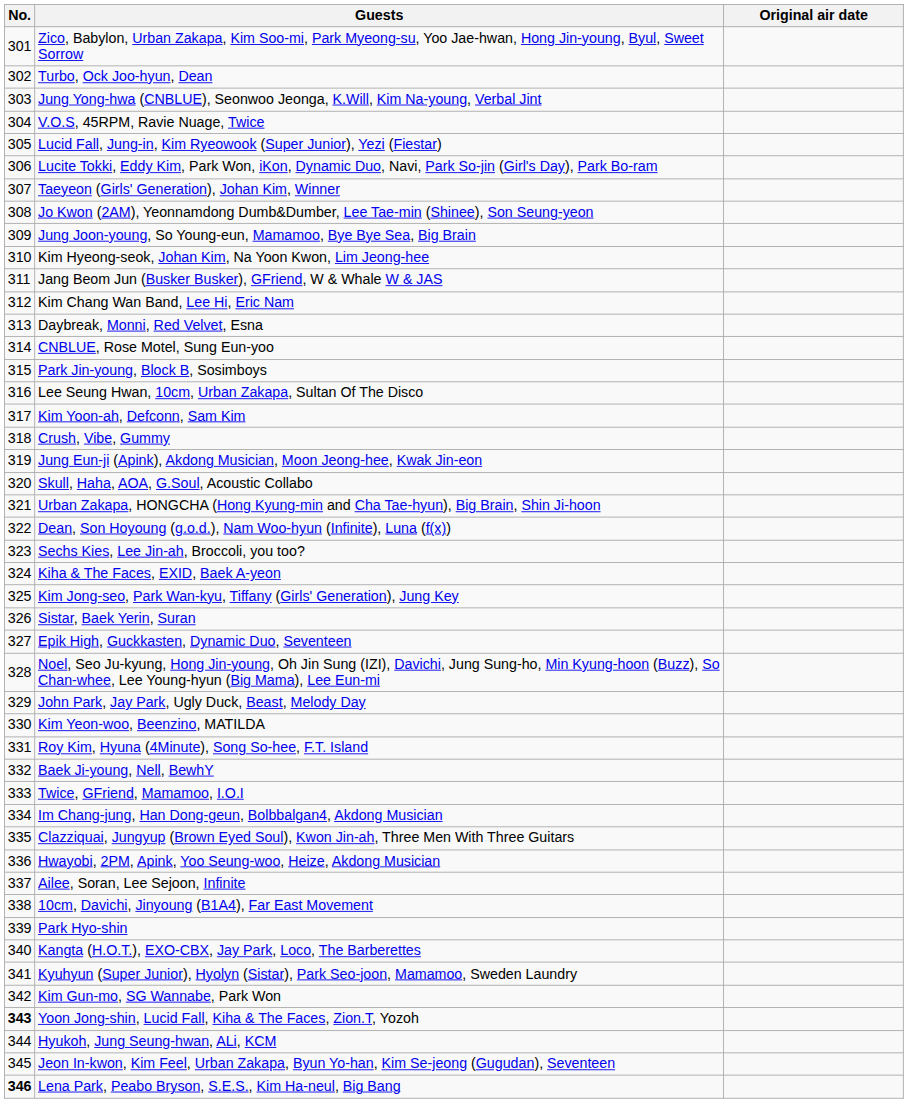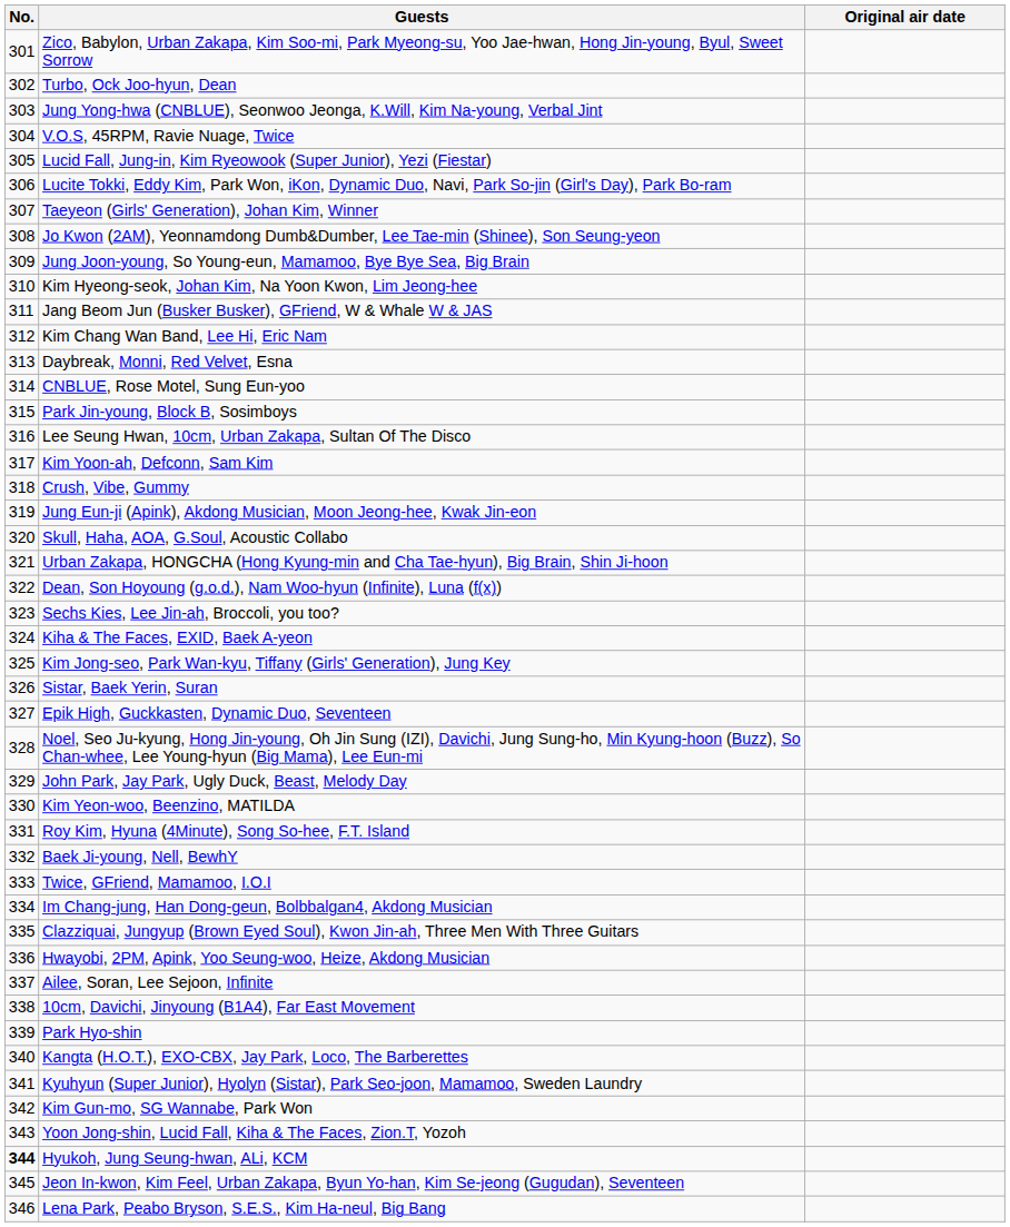Yoon Jong-shin, Lucid Fall, Kiha & The Faces, Zion.T, Yozoh | No.: bold -> normal
Hyukoh, Jung Seung-hwan, ALi, KCM | No.: normal -> bold
Lena Park, Peabo Bryson, S.E.S., Kim Ha-neul, Big Bang | No.: bold -> normal
